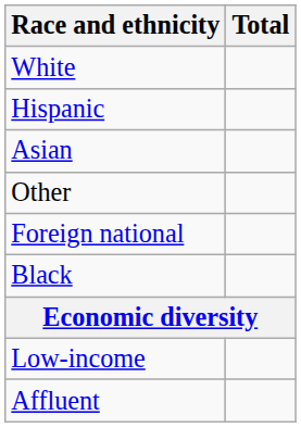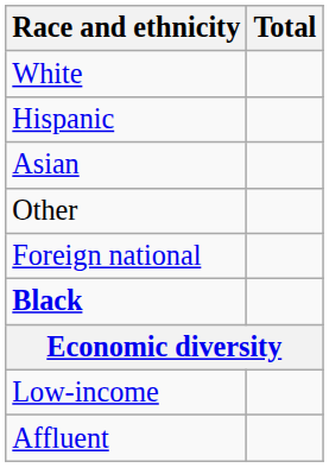Black | Race and ethnicity: normal -> bold
